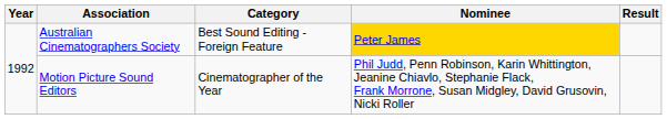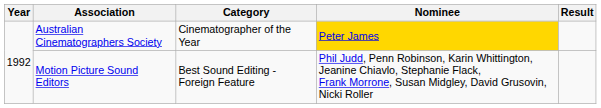Australian Cinematographers Society | Category: Best Sound Editing - Foreign Feature -> Cinematographer of the Year
Motion Picture Sound Editors | Category: Cinematographer of the Year -> Best Sound Editing - Foreign Feature
